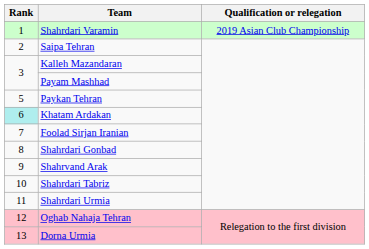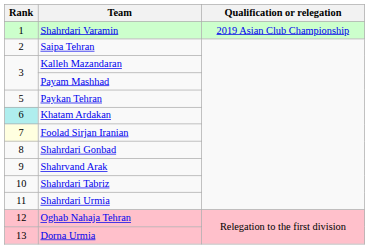Foolad Sirjan Iranian | Rank: no background -> lightyellow background
